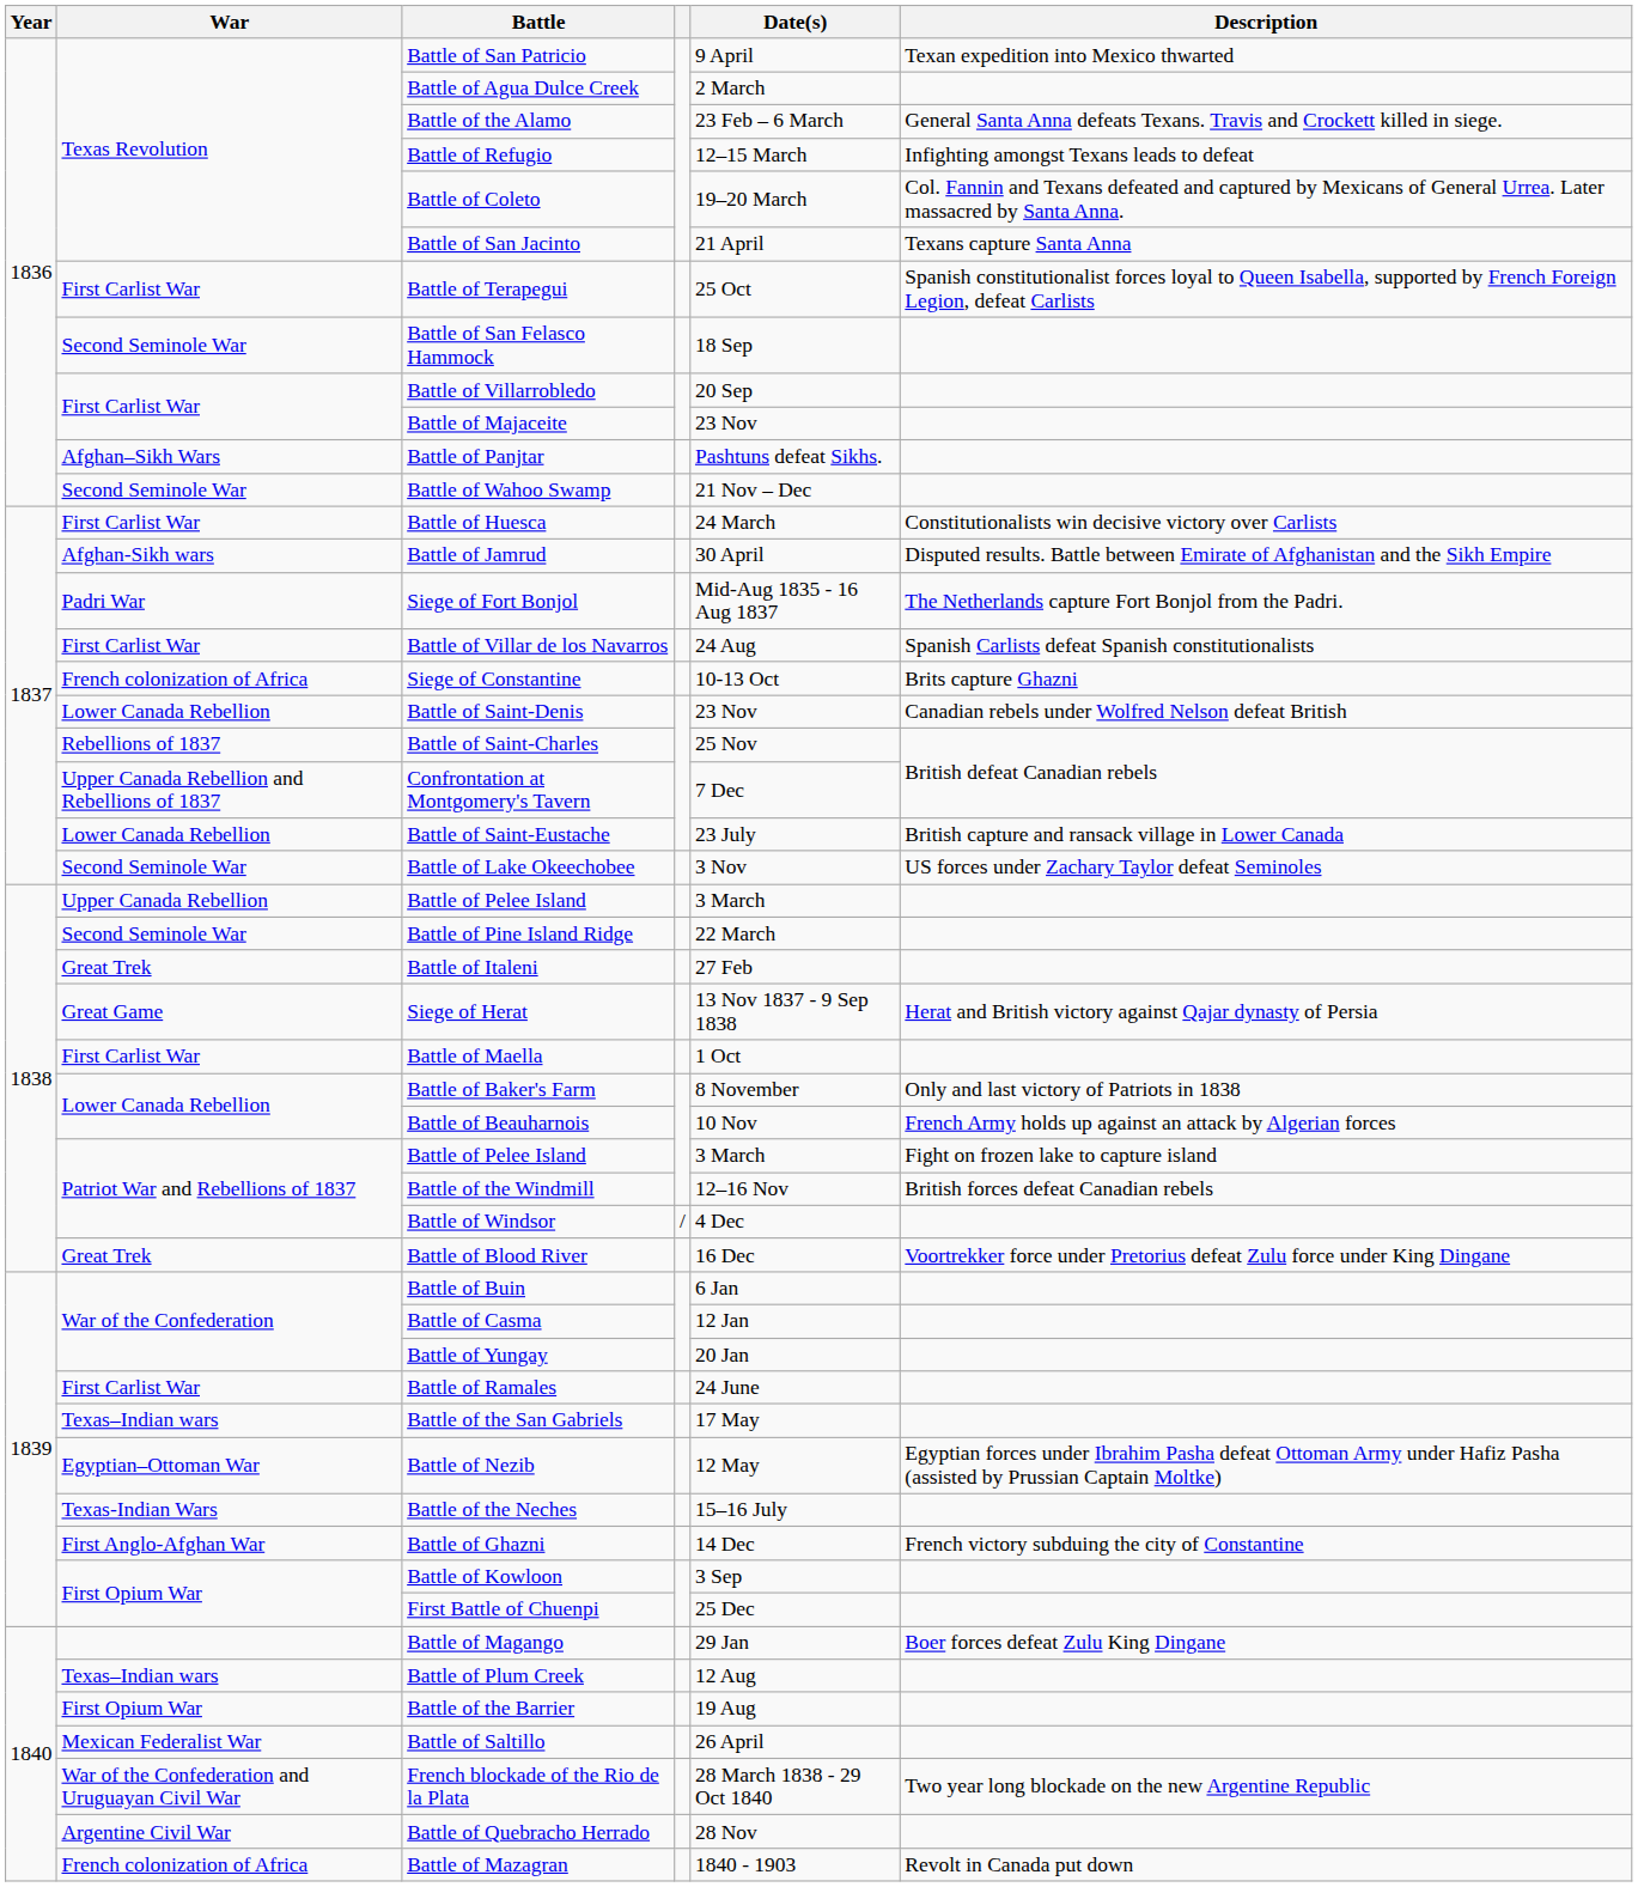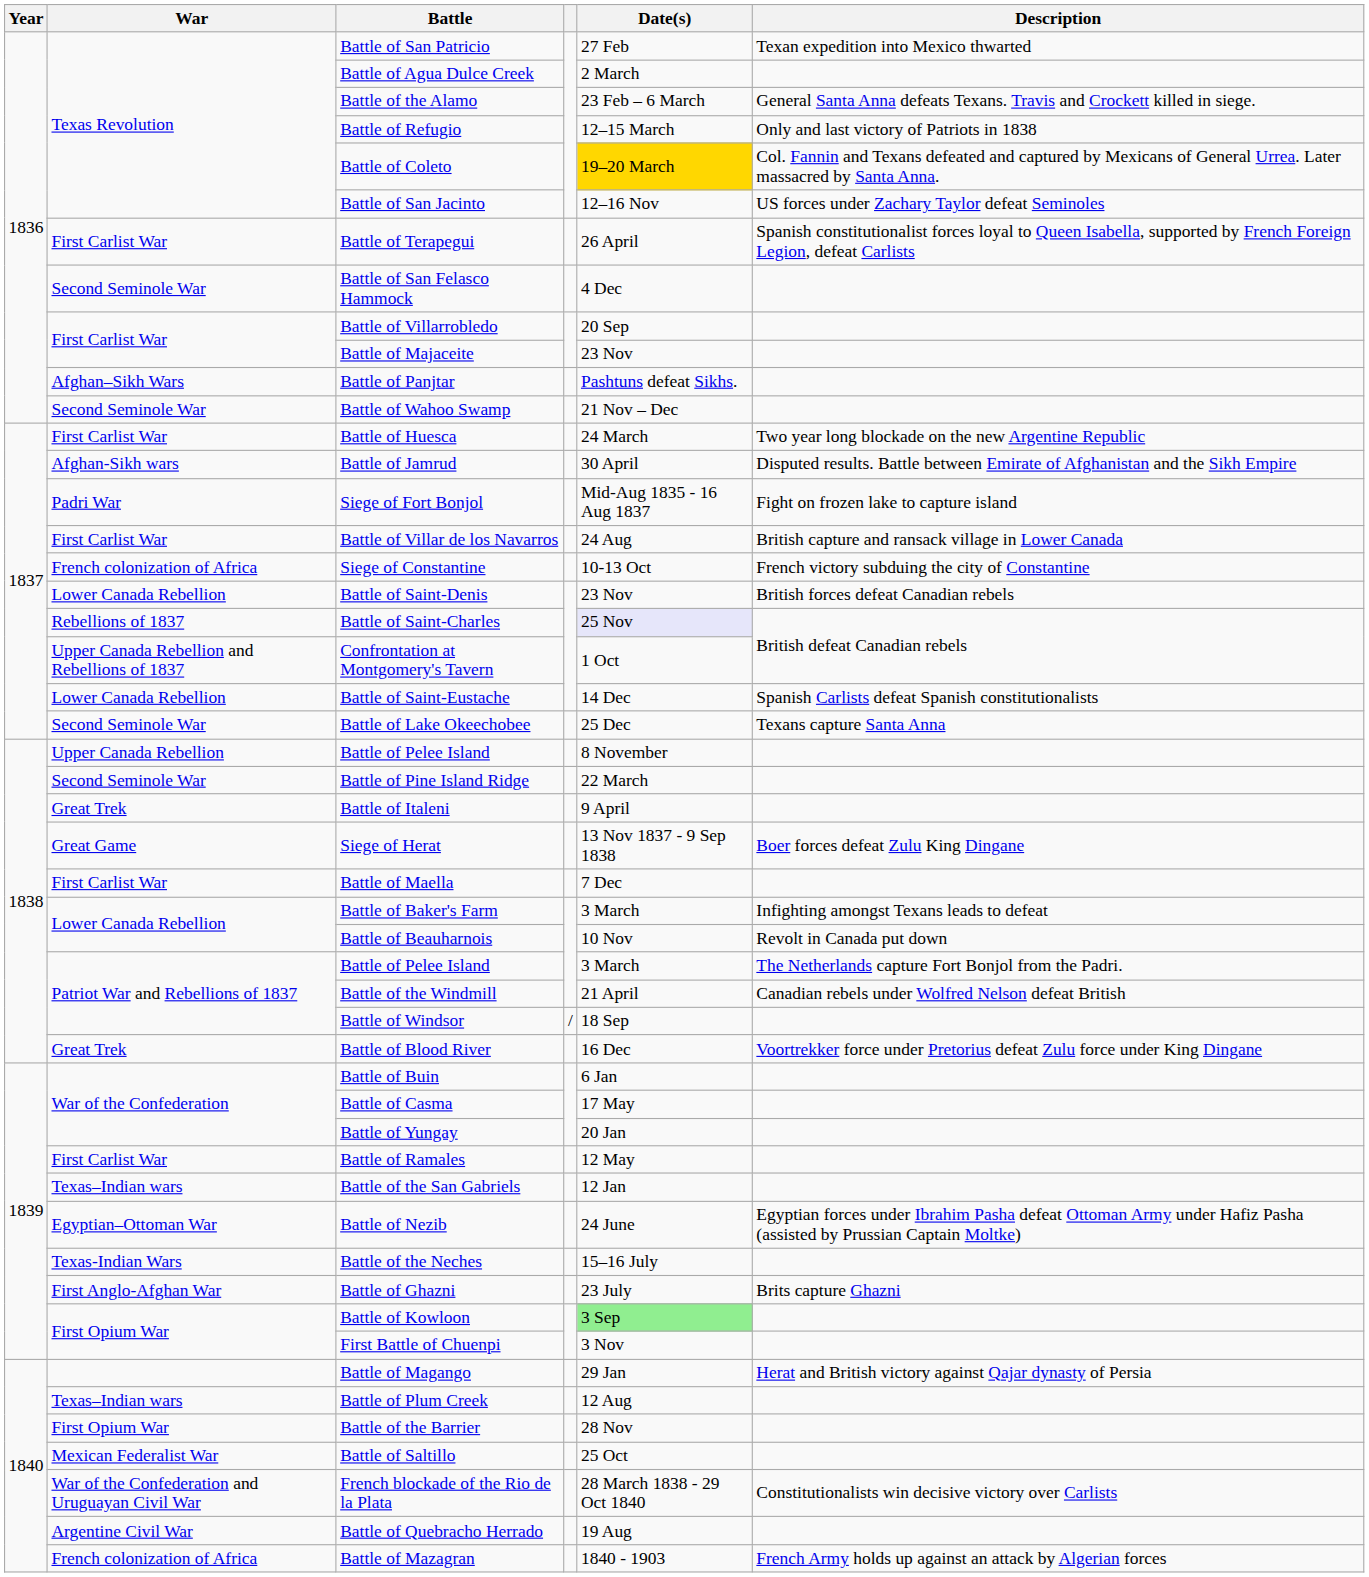Battle of San Patricio | Date(s): 9 April -> 27 Feb
Battle of Refugio | Description: Infighting amongst Texans leads to defeat -> Only and last victory of Patriots in 1838
Battle of Coleto | Date(s): no background -> gold background
Battle of San Jacinto | Date(s): 21 April -> 12–16 Nov
Battle of San Jacinto | Description: Texans capture Santa Anna -> US forces under Zachary Taylor defeat Seminoles
Battle of Terapegui | Date(s): 25 Oct -> 26 April
Battle of San Felasco Hammock | Date(s): 18 Sep -> 4 Dec
Battle of Huesca | Description: Constitutionalists win decisive victory over Carlists -> Two year long blockade on the new Argentine Republic
Siege of Fort Bonjol | Description: The Netherlands capture Fort Bonjol from the Padri. -> Fight on frozen lake to capture island
Battle of Villar de los Navarros | Description: Spanish Carlists defeat Spanish constitutionalists -> British capture and ransack village in Lower Canada
Siege of Constantine | Description: Brits capture Ghazni -> French victory subduing the city of Constantine
Battle of Saint-Denis | Description: Canadian rebels under Wolfred Nelson defeat British -> British forces defeat Canadian rebels
Battle of Saint-Charles | Date(s): no background -> lavender background
Confrontation at Montgomery's Tavern | Date(s): 7 Dec -> 1 Oct
Battle of Saint-Eustache | Date(s): 23 July -> 14 Dec
Battle of Saint-Eustache | Description: British capture and ransack village in Lower Canada -> Spanish Carlists defeat Spanish constitutionalists
Battle of Lake Okeechobee | Date(s): 3 Nov -> 25 Dec
Battle of Lake Okeechobee | Description: US forces under Zachary Taylor defeat Seminoles -> Texans capture Santa Anna
Upper Canada Rebellion / Battle of Pelee Island | Date(s): 3 March -> 8 November
Battle of Italeni | Date(s): 27 Feb -> 9 April
Siege of Herat | Description: Herat and British victory against Qajar dynasty of Persia -> Boer forces defeat Zulu King Dingane
Battle of Maella | Date(s): 1 Oct -> 7 Dec
Battle of Baker's Farm | Date(s): 8 November -> 3 March
Battle of Baker's Farm | Description: Only and last victory of Patriots in 1838 -> Infighting amongst Texans leads to defeat
Battle of Beauharnois | Description: French Army holds up against an attack by Algerian forces -> Revolt in Canada put down
Patriot War and Rebellions of 1837 / Battle of Pelee Island | Description: Fight on frozen lake to capture island -> The Netherlands capture Fort Bonjol from the Padri.
Battle of the Windmill | Date(s): 12–16 Nov -> 21 April
Battle of the Windmill | Description: British forces defeat Canadian rebels -> Canadian rebels under Wolfred Nelson defeat British
Battle of Windsor | Date(s): 4 Dec -> 18 Sep
Battle of Casma | Date(s): 12 Jan -> 17 May
Battle of Ramales | Date(s): 24 June -> 12 May
Battle of the San Gabriels | Date(s): 17 May -> 12 Jan
Battle of Nezib | Date(s): 12 May -> 24 June
Battle of Ghazni | Date(s): 14 Dec -> 23 July
Battle of Ghazni | Description: French victory subduing the city of Constantine -> Brits capture Ghazni
Battle of Kowloon | Date(s): no background -> lightgreen background
First Battle of Chuenpi | Date(s): 25 Dec -> 3 Nov
Battle of Magango | Description: Boer forces defeat Zulu King Dingane -> Herat and British victory against Qajar dynasty of Persia
Battle of the Barrier | Date(s): 19 Aug -> 28 Nov
Battle of Saltillo | Date(s): 26 April -> 25 Oct
French blockade of the Rio de la Plata | Description: Two year long blockade on the new Argentine Republic -> Constitutionalists win decisive victory over Carlists
Battle of Quebracho Herrado | Date(s): 28 Nov -> 19 Aug
Battle of Mazagran | Description: Revolt in Canada put down -> French Army holds up against an attack by Algerian forces
